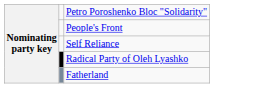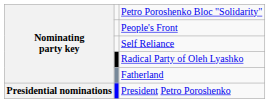+ row: Presidential nominations | President Petro Poroshenko
